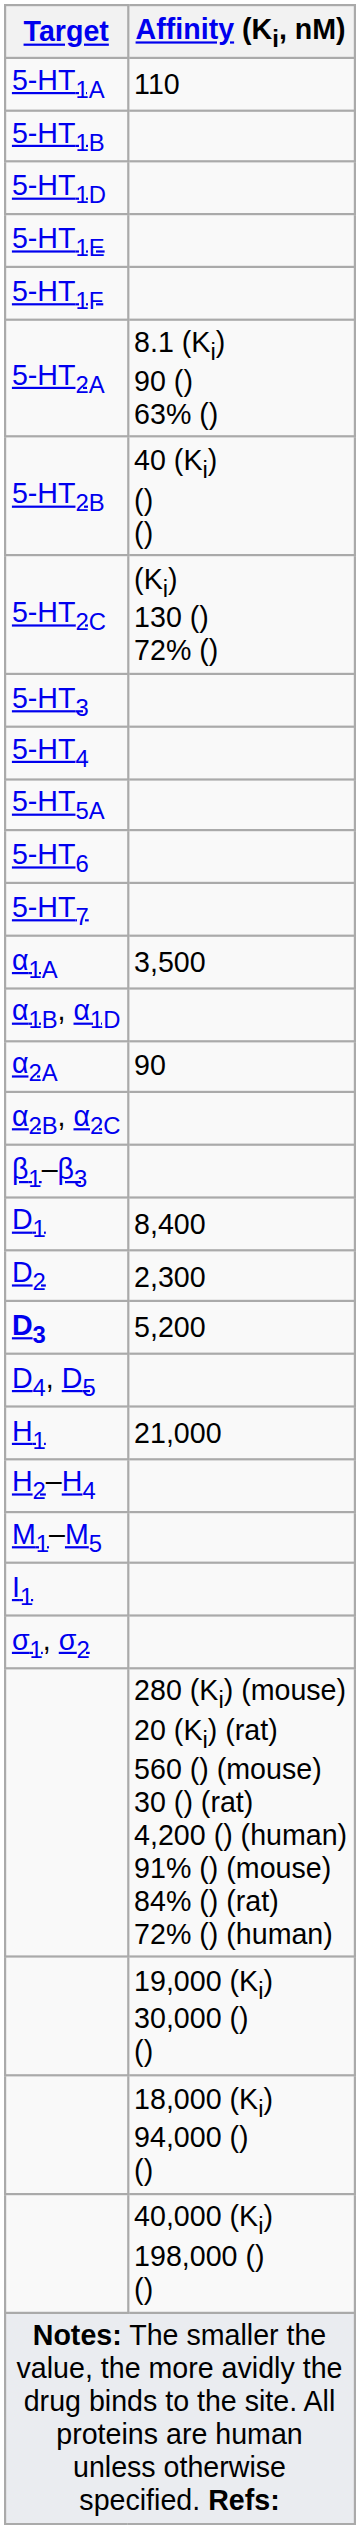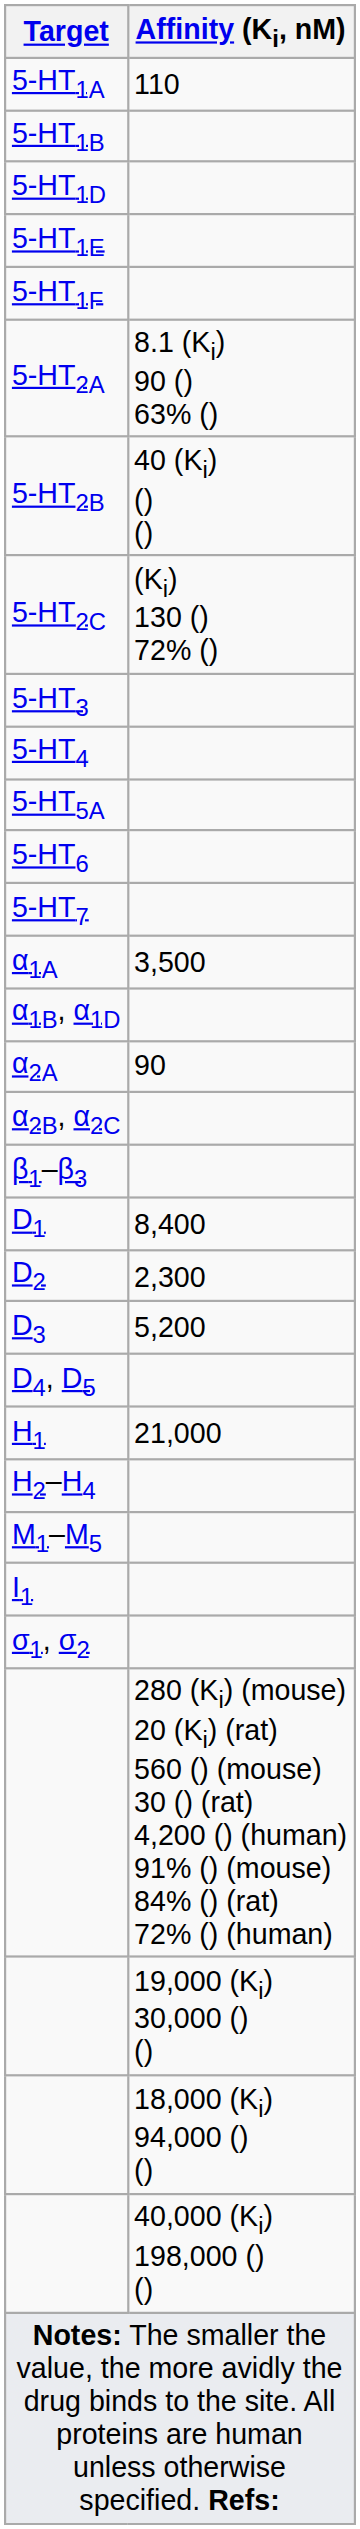row 22 | Target: bold -> normal
